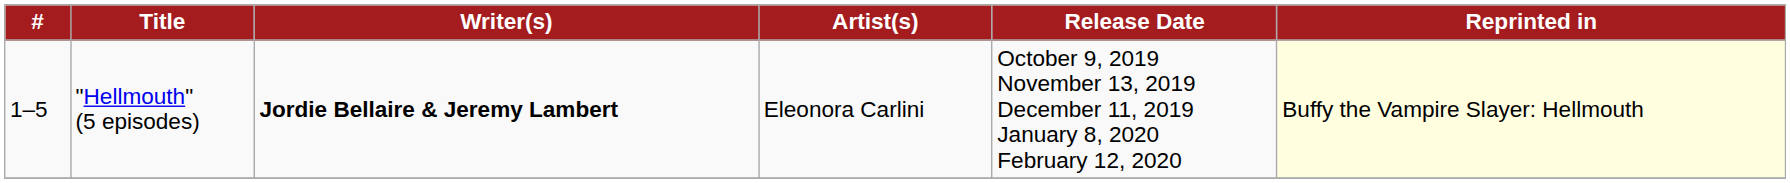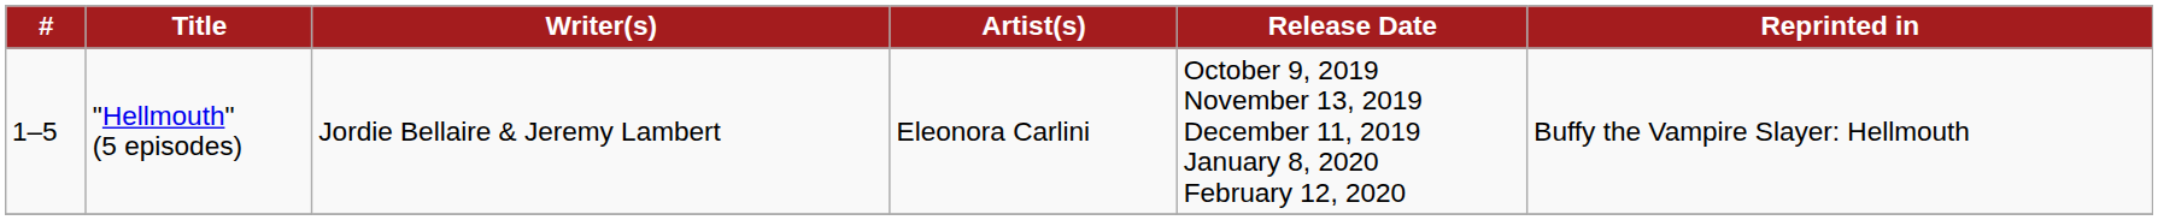"Hellmouth" (5 episodes) | Writer(s): bold -> normal
"Hellmouth" (5 episodes) | Reprinted in: lightyellow background -> no background
